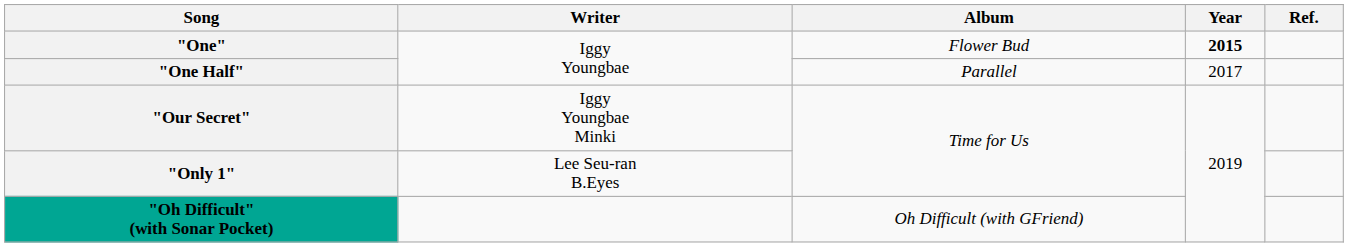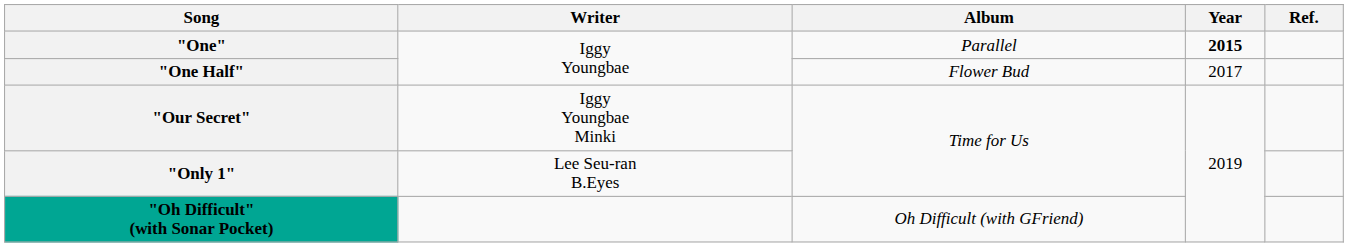"One" | Album: Flower Bud -> Parallel
"One Half" | Album: Parallel -> Flower Bud
